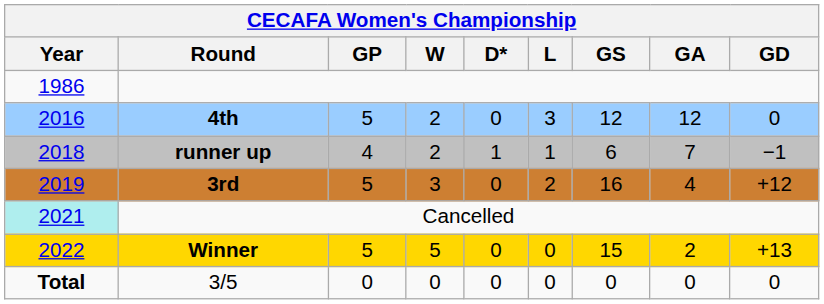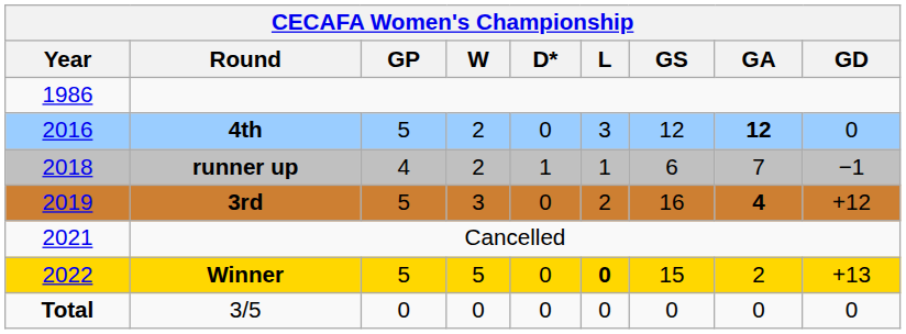4th | GA: normal -> bold
3rd | GA: normal -> bold
Cancelled | Year: paleturquoise background -> no background
Winner | L: normal -> bold
